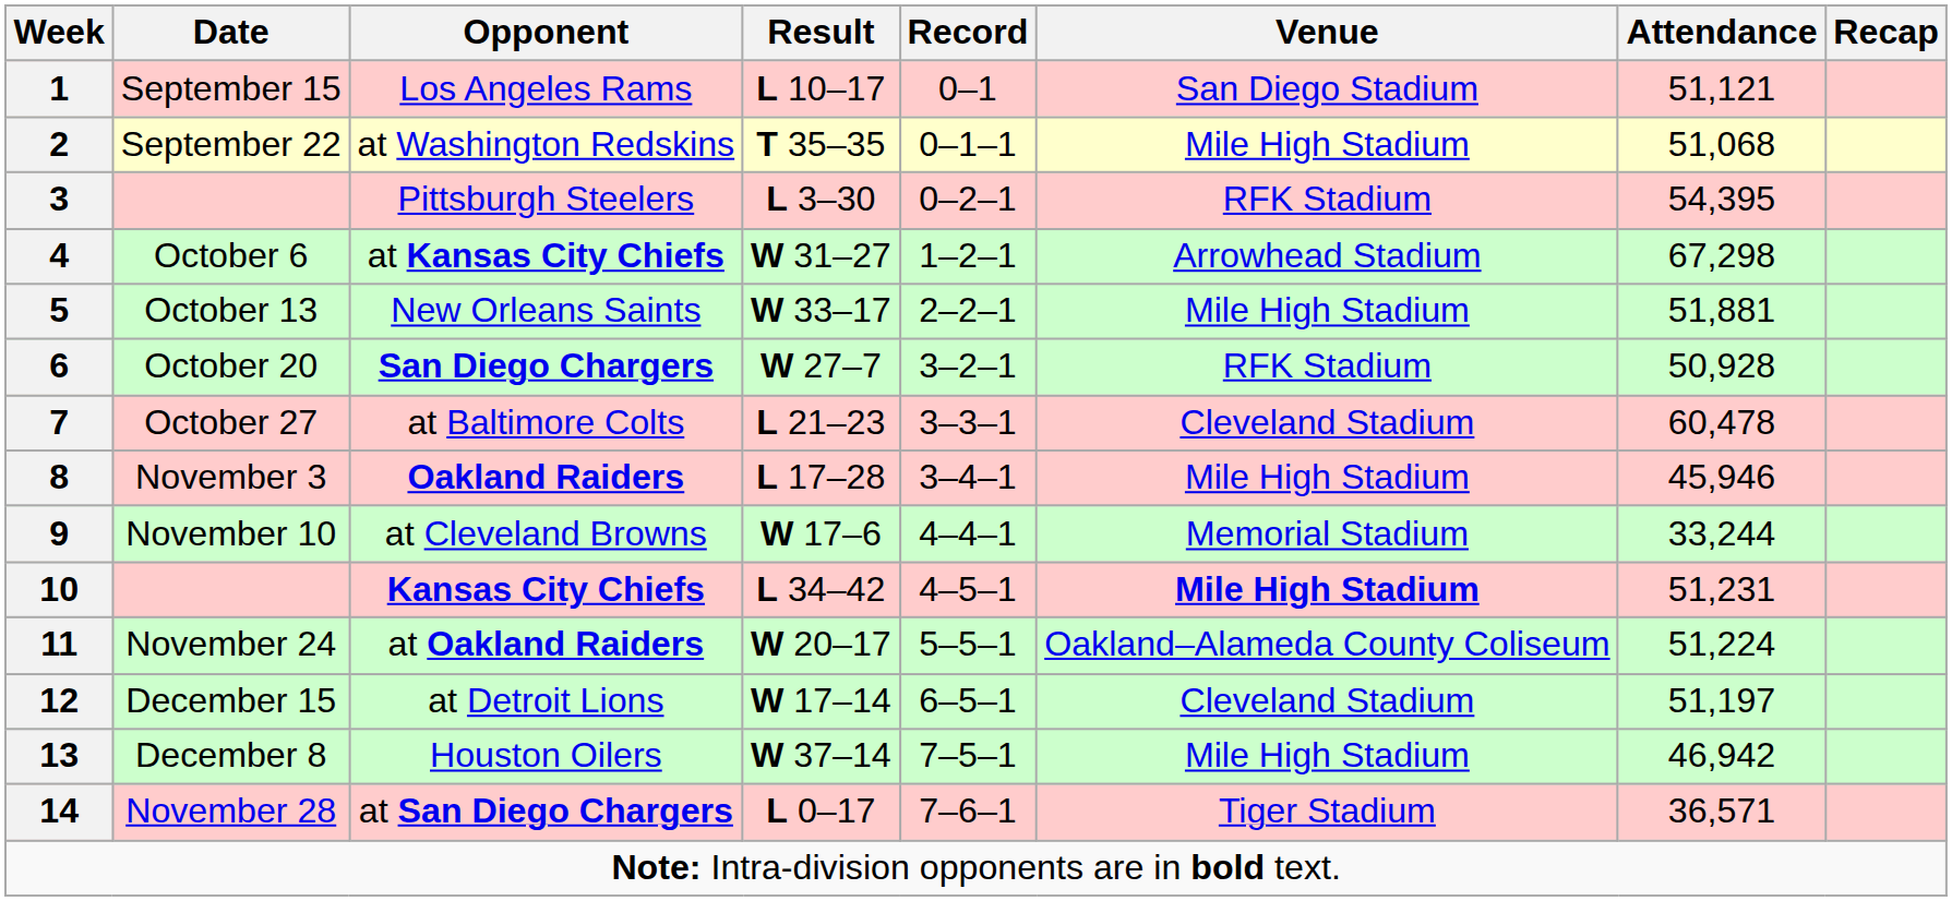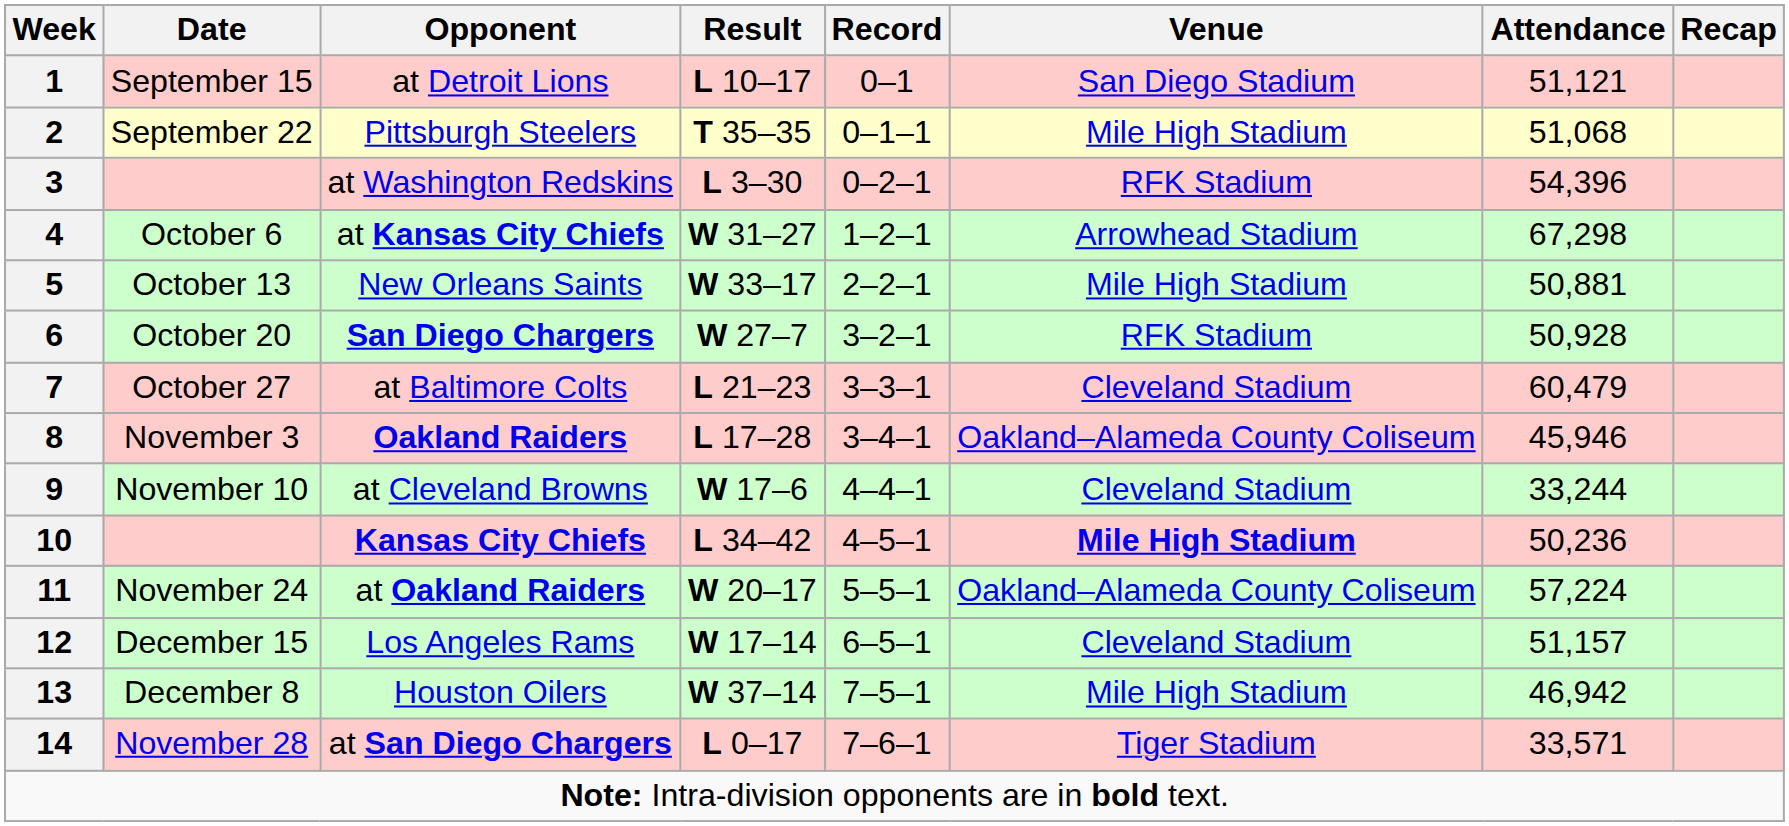1 | Opponent: Los Angeles Rams -> at Detroit Lions
2 | Opponent: at Washington Redskins -> Pittsburgh Steelers
3 | Opponent: Pittsburgh Steelers -> at Washington Redskins
3 | Attendance: 54,395 -> 54,396
5 | Attendance: 51,881 -> 50,881
7 | Attendance: 60,478 -> 60,479
8 | Venue: Mile High Stadium -> Oakland–Alameda County Coliseum
9 | Venue: Memorial Stadium -> Cleveland Stadium
10 | Attendance: 51,231 -> 50,236
11 | Attendance: 51,224 -> 57,224
12 | Opponent: at Detroit Lions -> Los Angeles Rams
12 | Attendance: 51,197 -> 51,157
14 | Attendance: 36,571 -> 33,571
